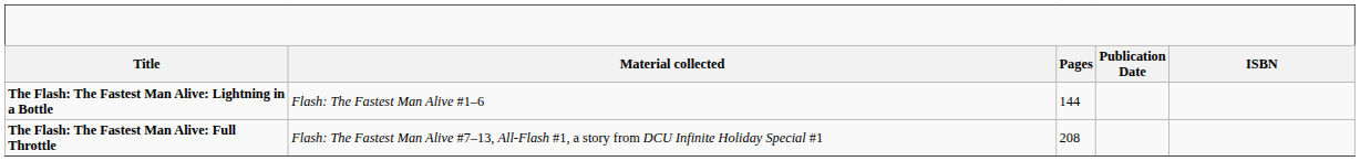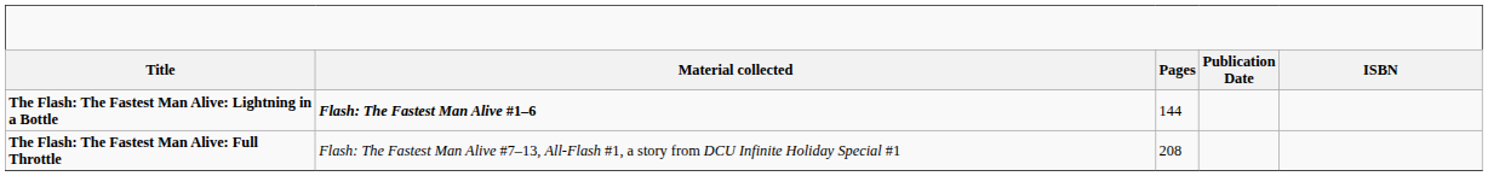The Flash: The Fastest Man Alive: Lightning in a Bottle | Material collected: normal -> bold
